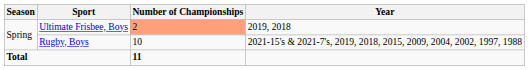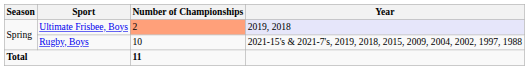Ultimate Frisbee, Boys | Year: no background -> lavender background
